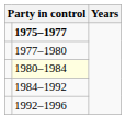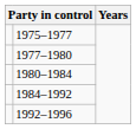1975–1977 | column 2: bold -> normal
1980–1984 | column 2: lightyellow background -> no background
